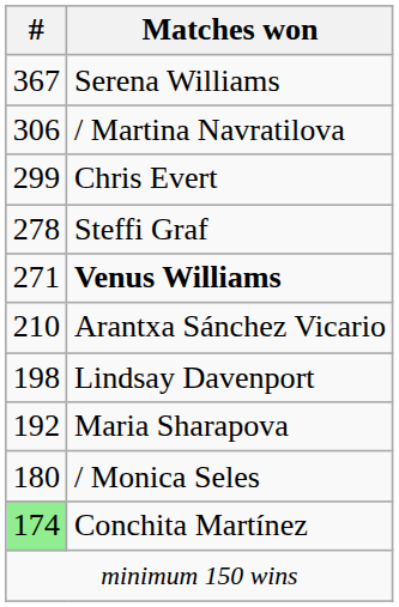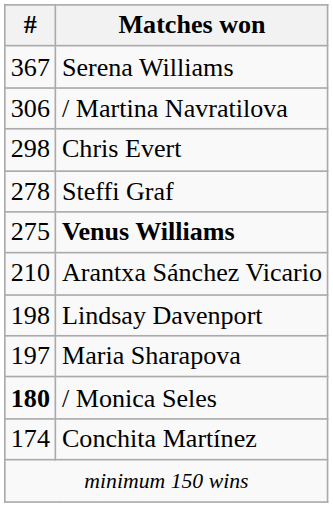Chris Evert | #: 299 -> 298
Venus Williams | #: 271 -> 275
Maria Sharapova | #: 192 -> 197
/ Monica Seles | #: normal -> bold
Conchita Martínez | #: lightgreen background -> no background
